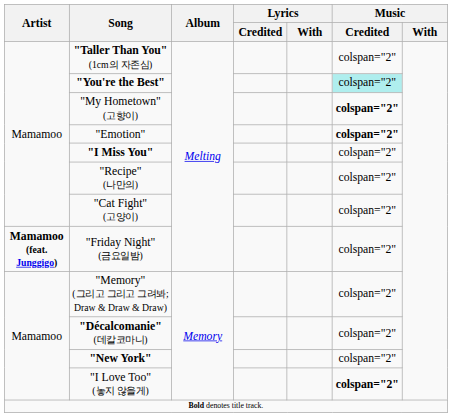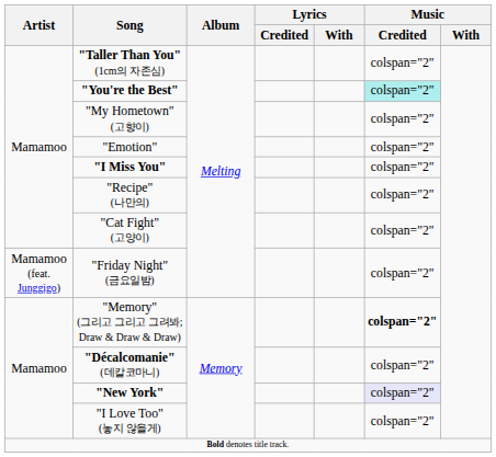"My Hometown" (고향이) | Music / Credited: bold -> normal
"Emotion" | Music / Credited: bold -> normal
"Friday Night" (금요일밤) | Artist: bold -> normal
"Memory" (그리고 그리고 그려봐; Draw & Draw & Draw) | Music / Credited: normal -> bold
"New York" | Music / Credited: no background -> lavender background
"I Love Too" (놓지 않을게) | Music / Credited: bold -> normal
